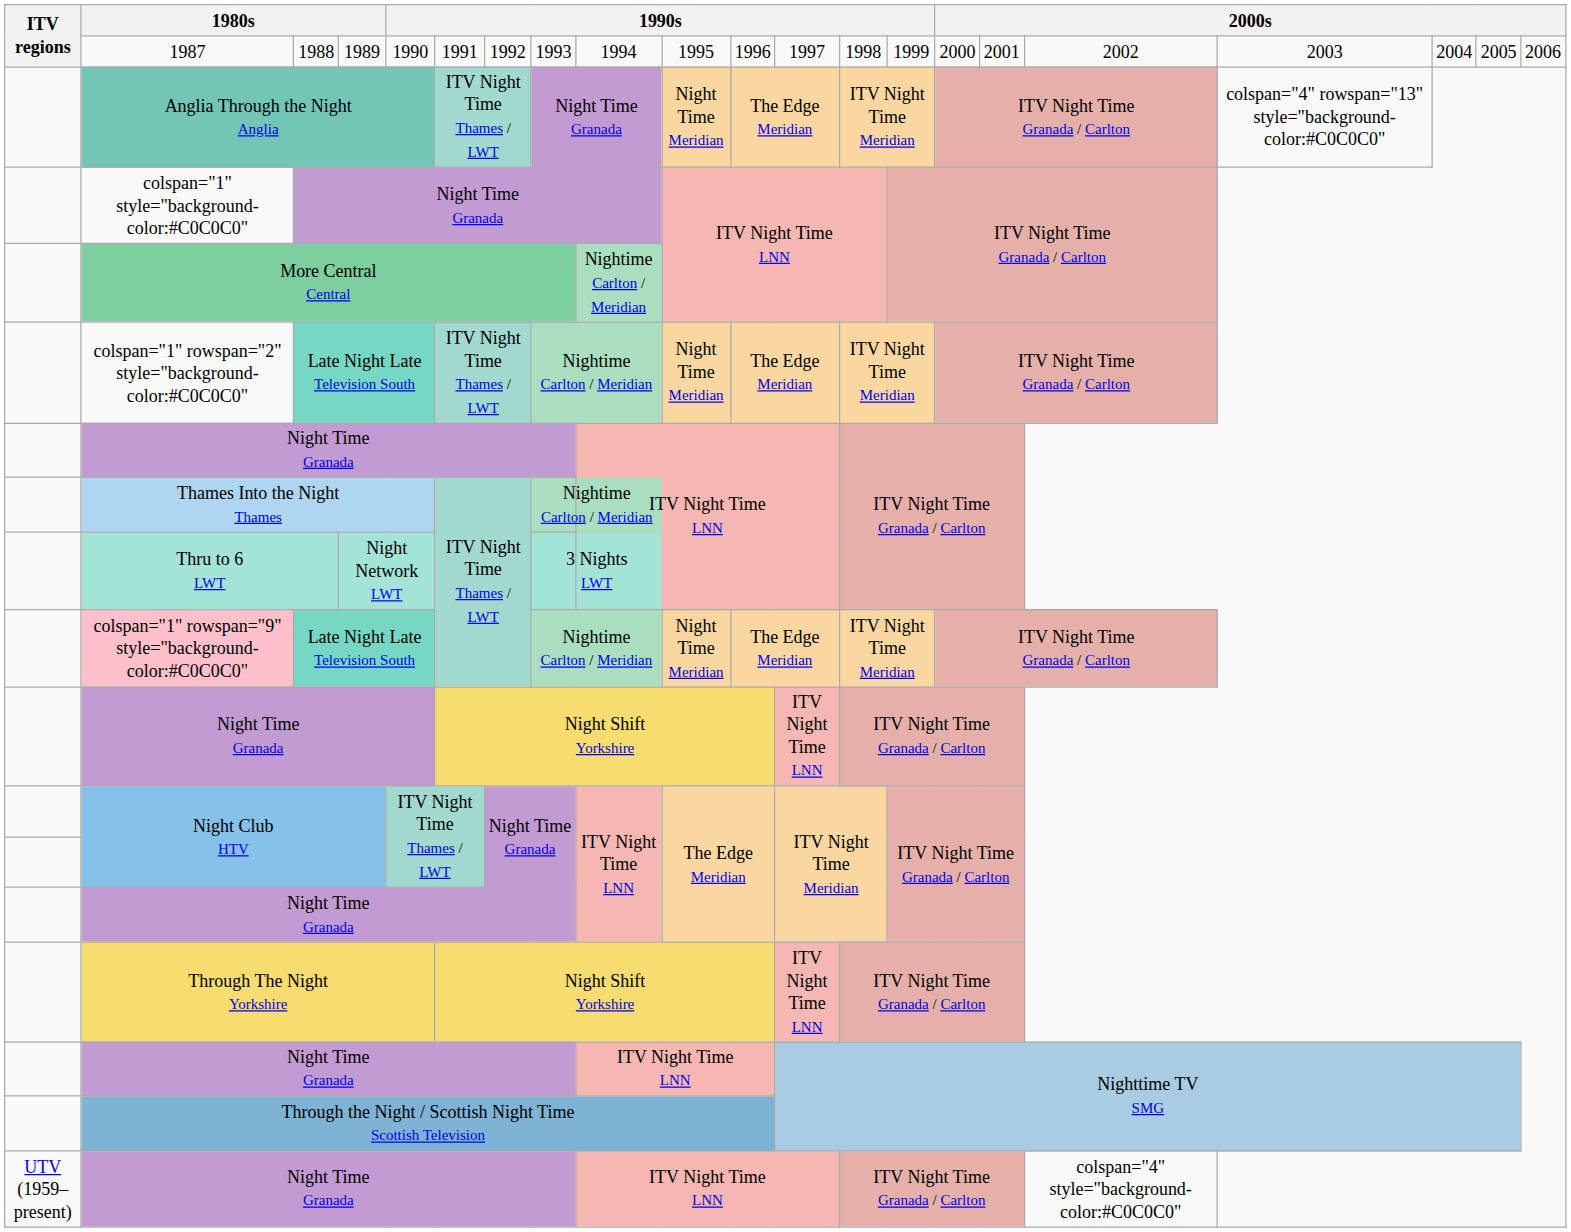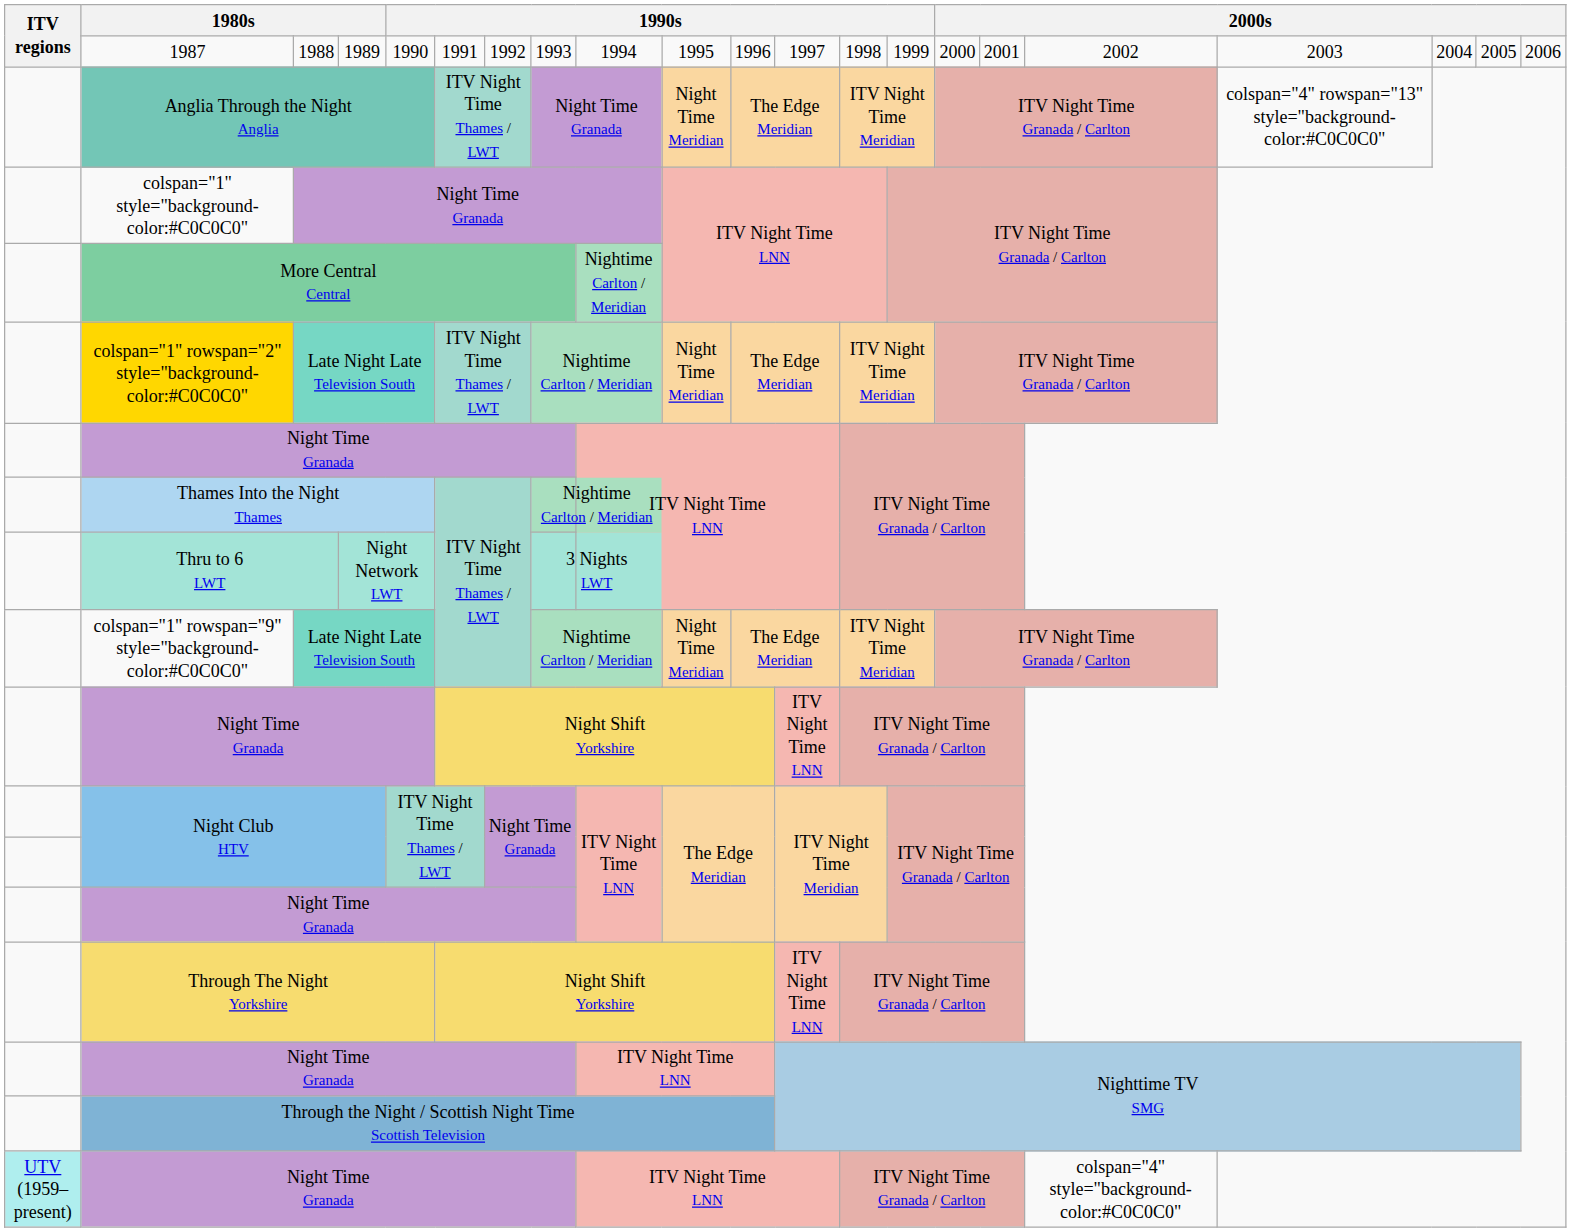colspan="1" rowspan="2" style="background-color:#C0C0C0" | column 2: no background -> gold background
colspan="1" rowspan="9" style="background-color:#C0C0C0" | column 2: pink background -> no background
UTV (1959–present) / Night Time Granada | ITV regions: no background -> paleturquoise background
